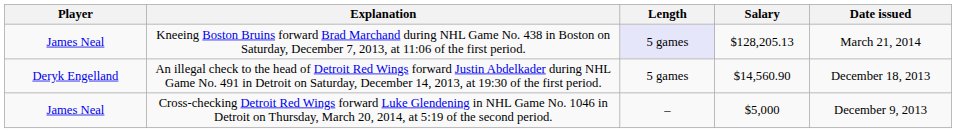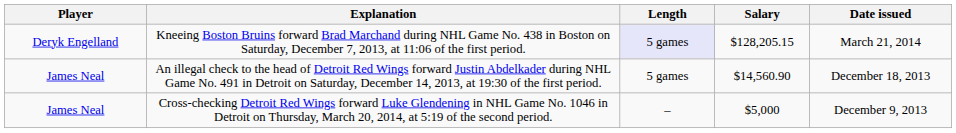row 2 | Player: James Neal -> Deryk Engelland
row 2 | Salary: $128,205.13 -> $128,205.15
row 3 | Player: Deryk Engelland -> James Neal
